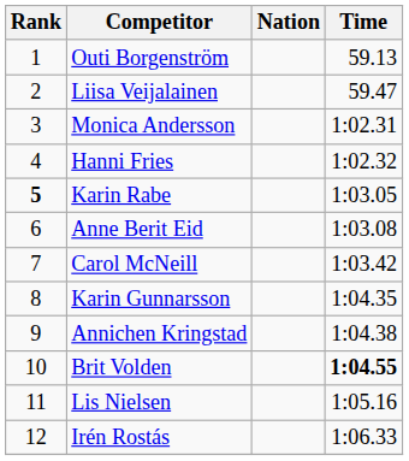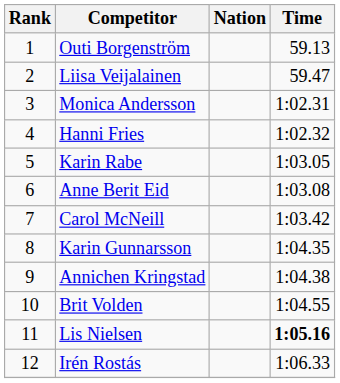Karin Rabe | Rank: bold -> normal
Brit Volden | Time: bold -> normal
Lis Nielsen | Time: normal -> bold
